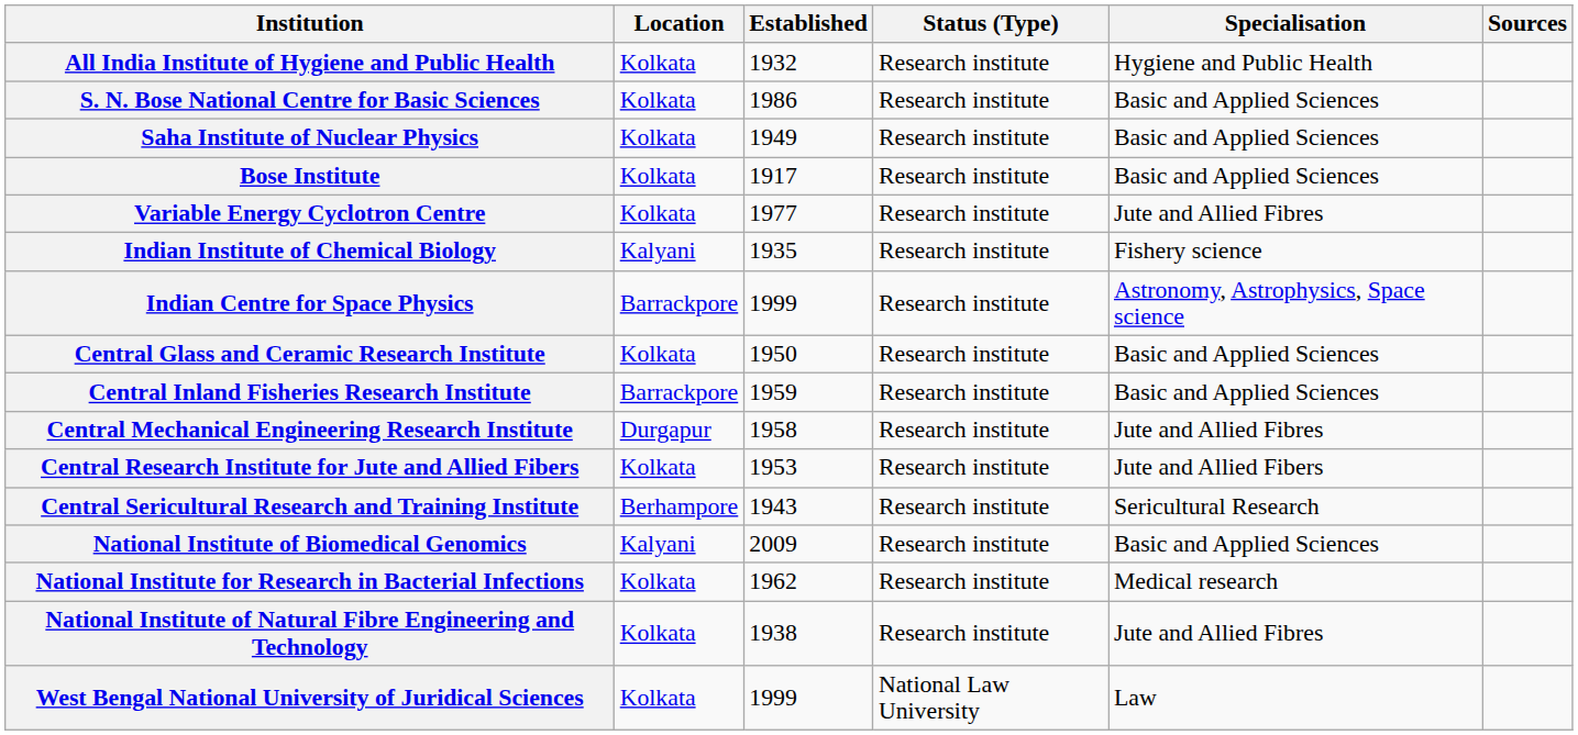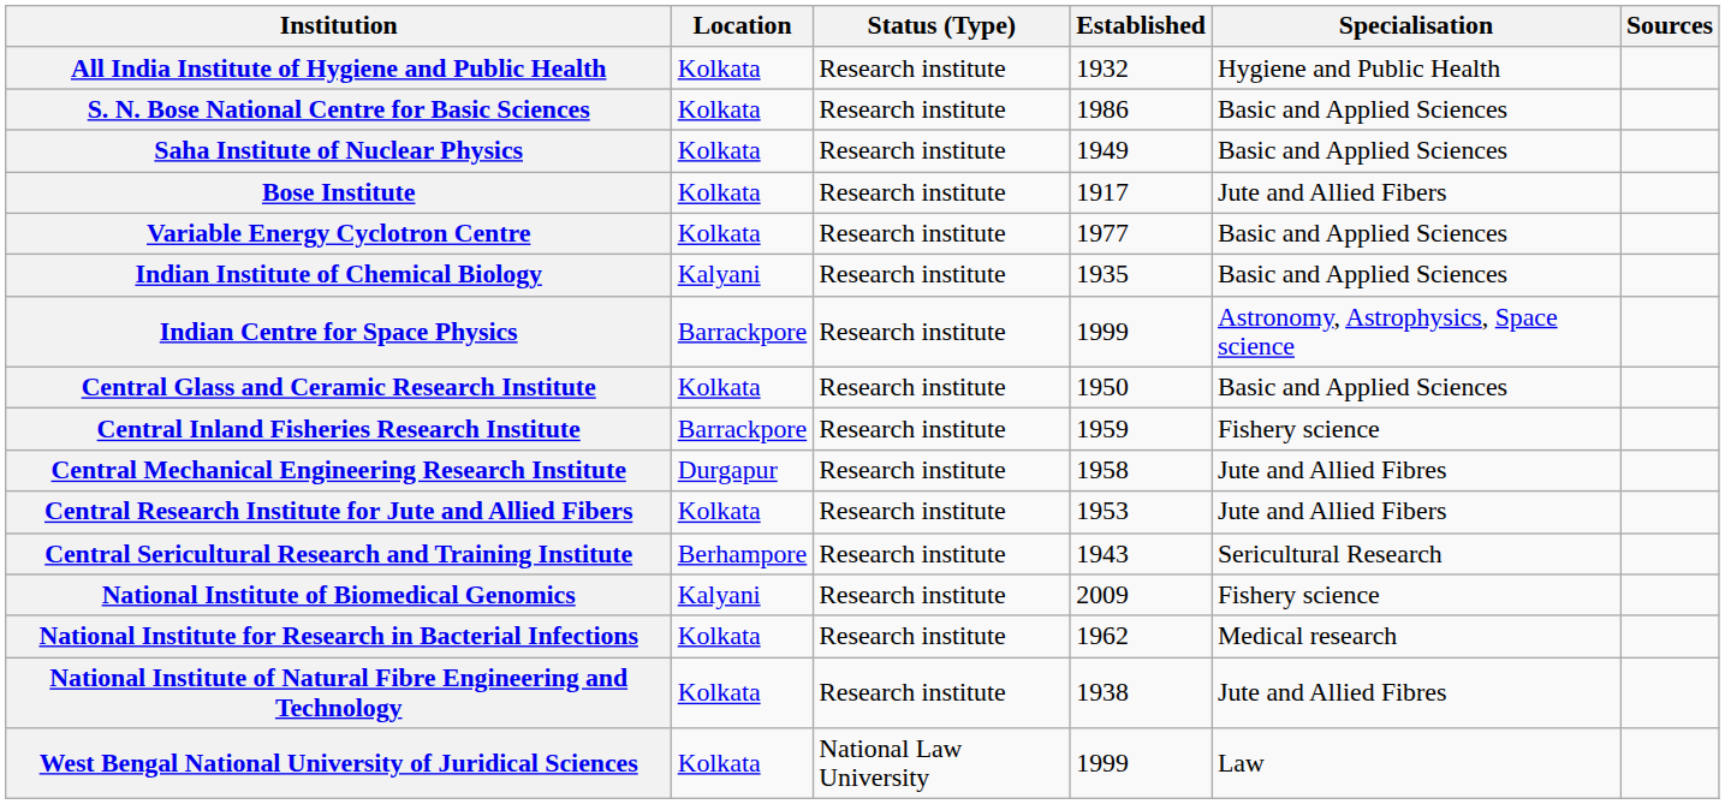columns swapped: Status (Type) <-> Established
Bose Institute | Specialisation: Basic and Applied Sciences -> Jute and Allied Fibers
Variable Energy Cyclotron Centre | Specialisation: Jute and Allied Fibres -> Basic and Applied Sciences
Indian Institute of Chemical Biology | Specialisation: Fishery science -> Basic and Applied Sciences
Central Inland Fisheries Research Institute | Specialisation: Basic and Applied Sciences -> Fishery science
National Institute of Biomedical Genomics | Specialisation: Basic and Applied Sciences -> Fishery science
